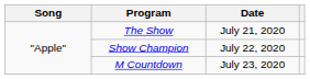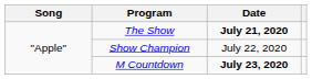The Show | Date: normal -> bold
M Countdown | Date: normal -> bold
